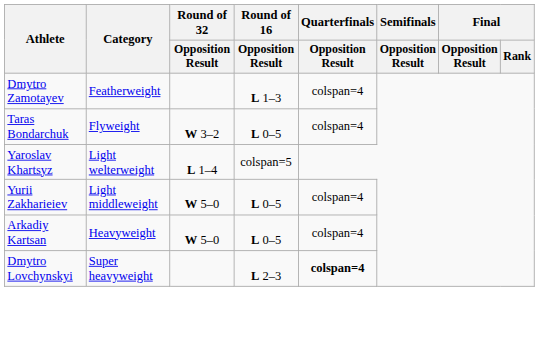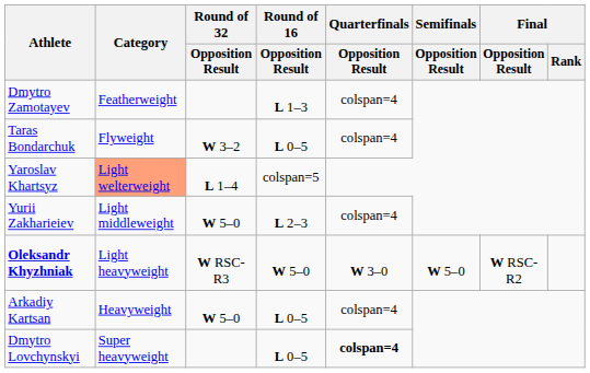Yaroslav Khartsyz | Category: no background -> lightsalmon background
Yurii Zakharieiev | Round of 16 / Opposition Result: L 0–5 -> L 2–3
+ row: Oleksandr Khyzhniak | Light heavyweight | W RSC-R3 | W 5–0 | W 3–0 | W 5–0 | W RSC-R2
Dmytro Lovchynskyi | Round of 16 / Opposition Result: L 2–3 -> L 0–5
